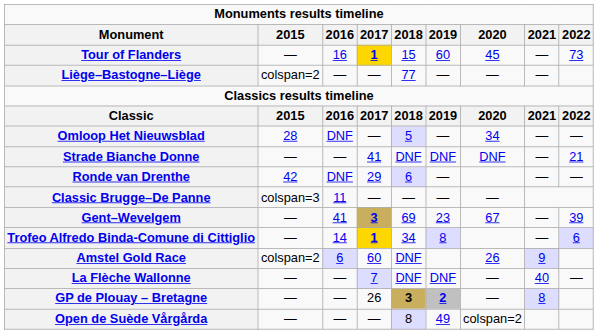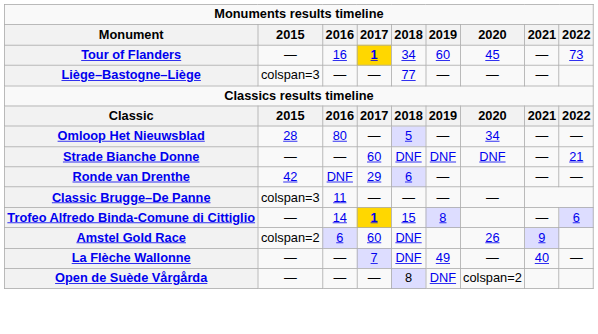Tour of Flanders | 2018: 15 -> 34
Liège–Bastogne–Liège | 2015: colspan=2 -> colspan=3
Omloop Het Nieuwsblad | 2016: DNF -> 80
Strade Bianche Donne | 2017: 41 -> 60
- row: Gent–Wevelgem | — | 41 | 3 | 69 | 23 | 67 | — | 39
Trofeo Alfredo Binda-Comune di Cittiglio | 2018: 34 -> 15
La Flèche Wallonne | 2019: DNF -> 49
- row: GP de Plouay – Bretagne | — | — | 26 | 3 | 2 | — | 8
Open de Suède Vårgårda | 2019: 49 -> DNF
